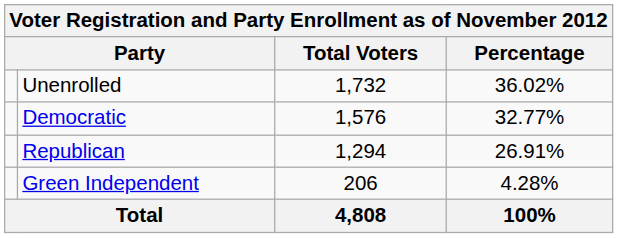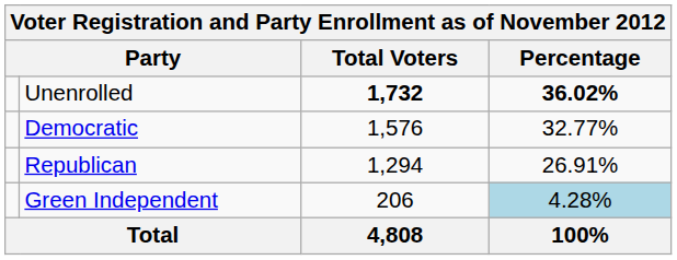Unenrolled | Total Voters: normal -> bold
Unenrolled | Percentage: normal -> bold
Green Independent | Percentage: no background -> lightblue background
